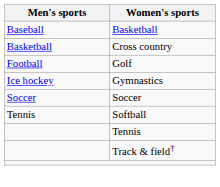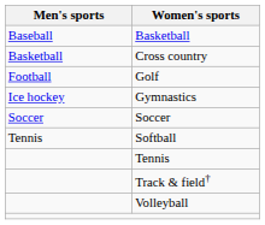+ row: Volleyball
